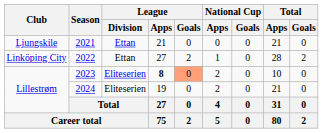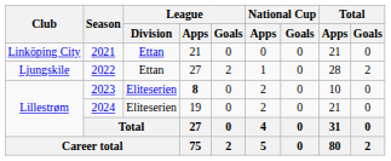2021 | Club: Ljungskile -> Linköping City
2022 | Club: Linköping City -> Ljungskile
2023 | League / Goals: lightsalmon background -> no background
